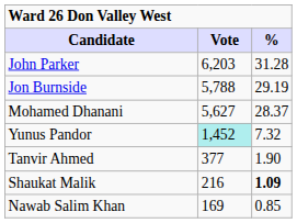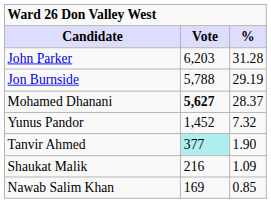Mohamed Dhanani | Vote: normal -> bold
Yunus Pandor | Vote: paleturquoise background -> no background
Tanvir Ahmed | Vote: no background -> paleturquoise background
Shaukat Malik | %: bold -> normal
